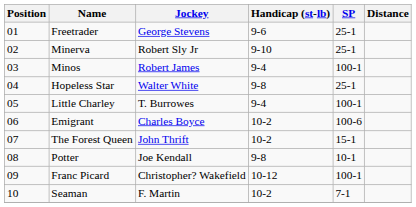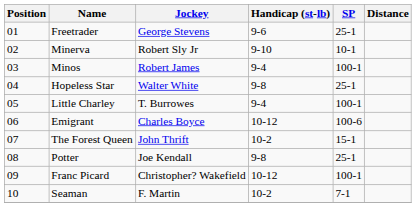Minerva | SP: 25-1 -> 10-1
Emigrant | Handicap (st-lb): 10-2 -> 10-12
Potter | SP: 10-1 -> 25-1
